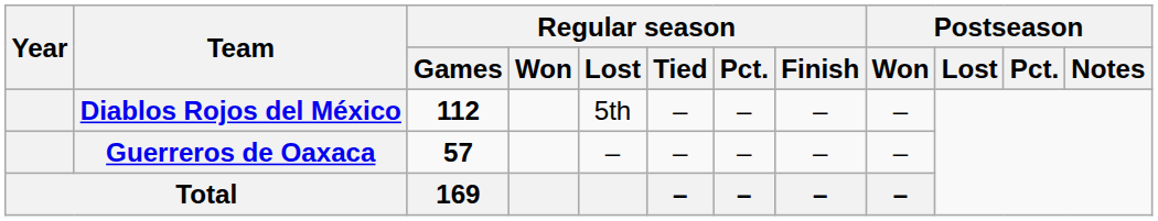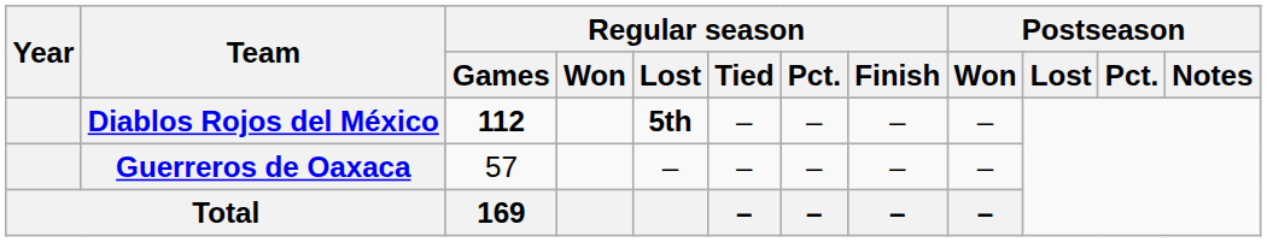Diablos Rojos del México | Regular season / Lost: normal -> bold
Guerreros de Oaxaca | Regular season / Games: bold -> normal
